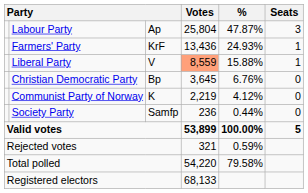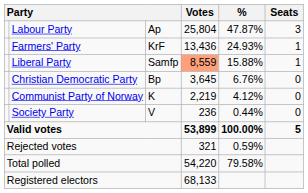Liberal Party | column 3: V -> Samfp
Society Party | column 3: Samfp -> V
